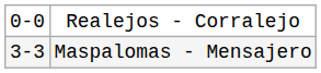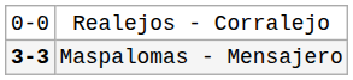Maspalomas - Mensajero | column 1: normal -> bold
